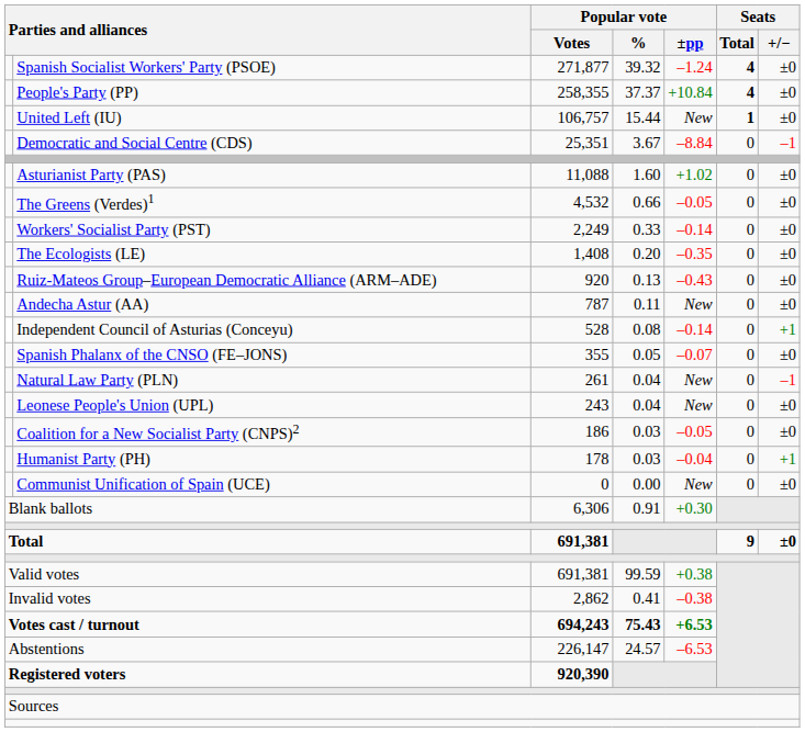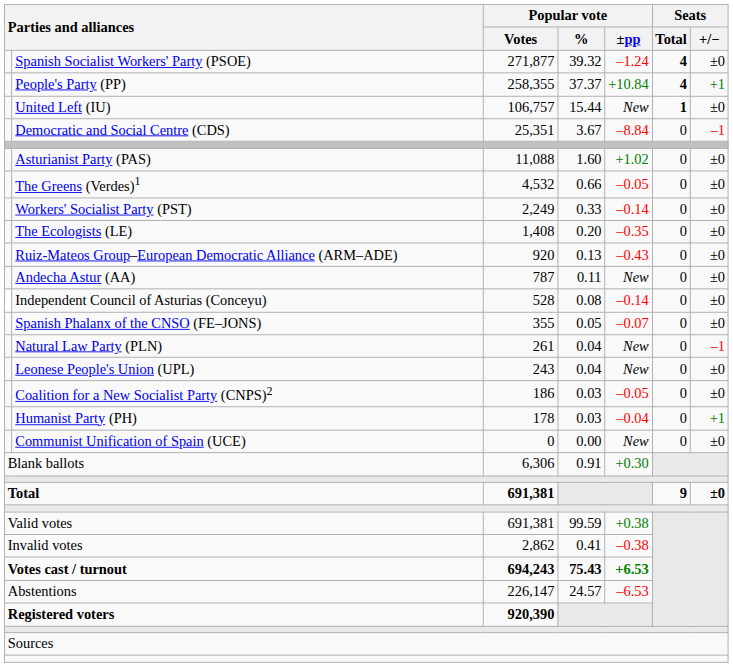People's Party (PP) | Seats / +/−: ±0 -> +1
Independent Council of Asturias (Conceyu) | Seats / +/−: +1 -> ±0
